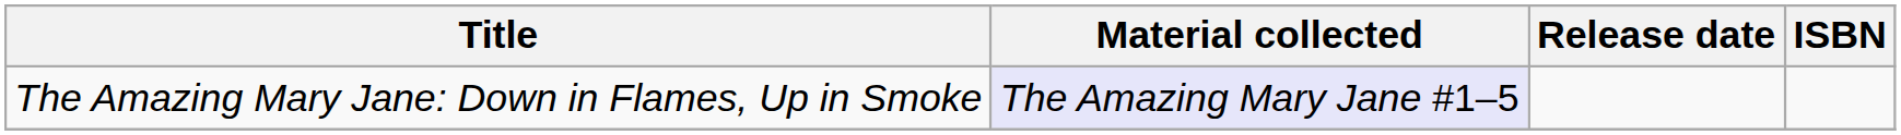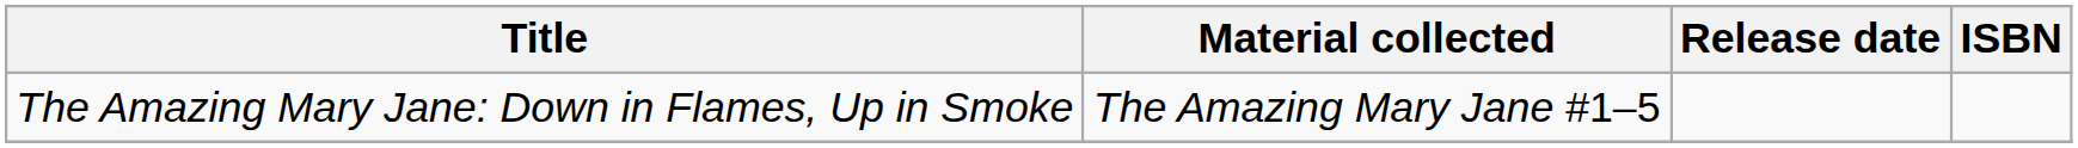The Amazing Mary Jane: Down in Flames, Up in Smoke | Material collected: lavender background -> no background
